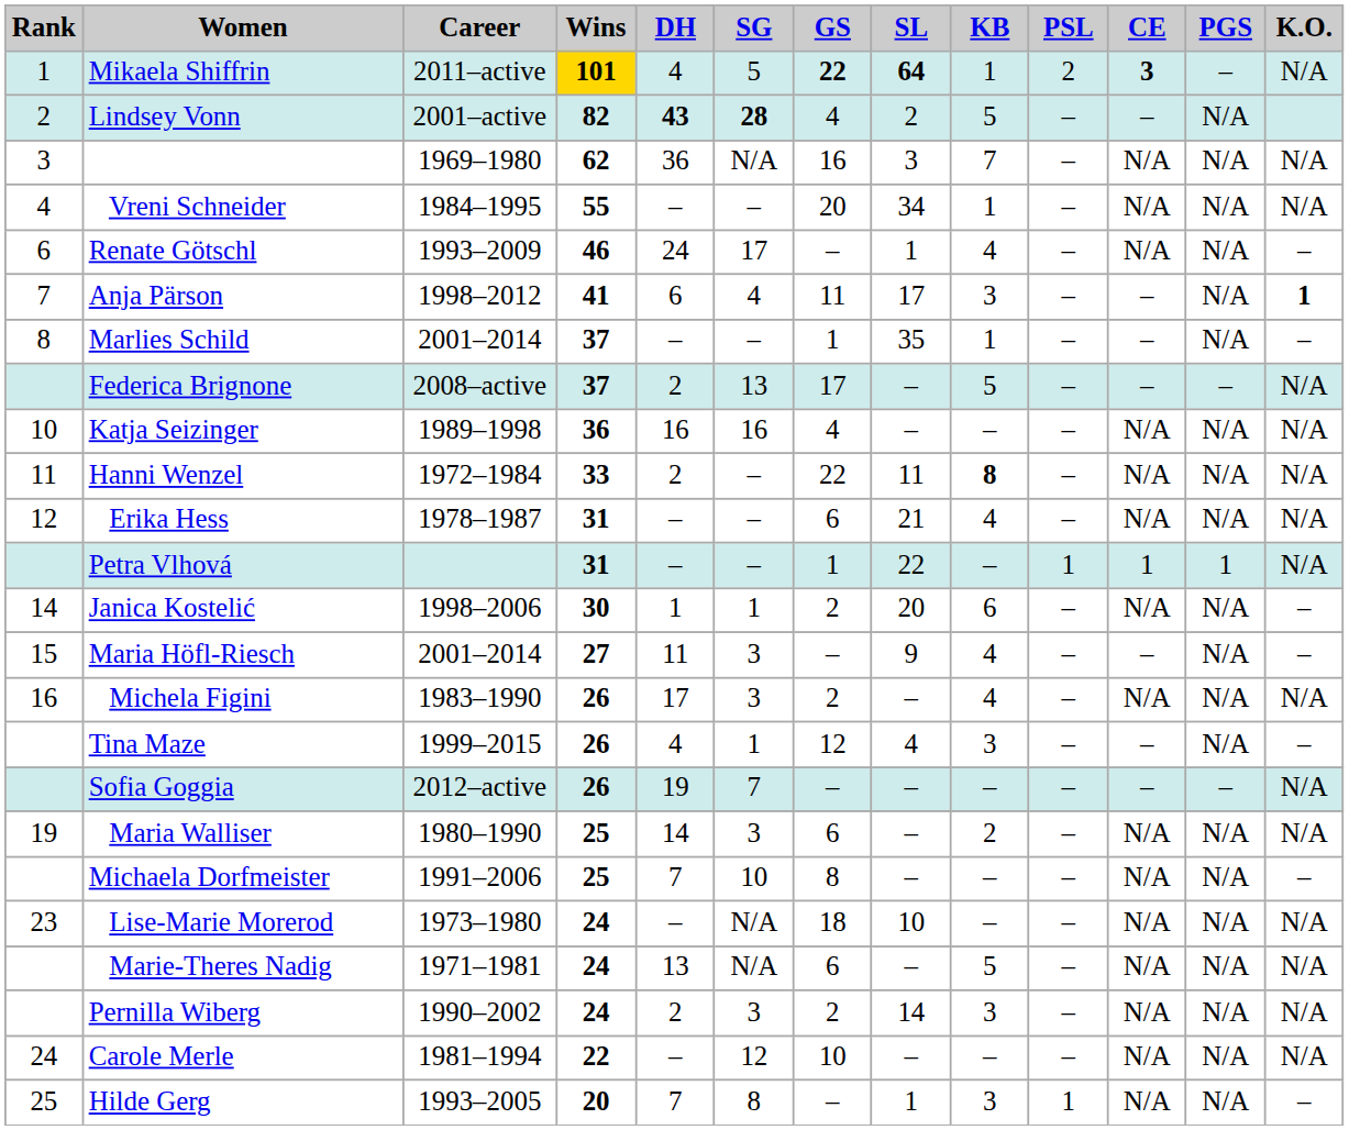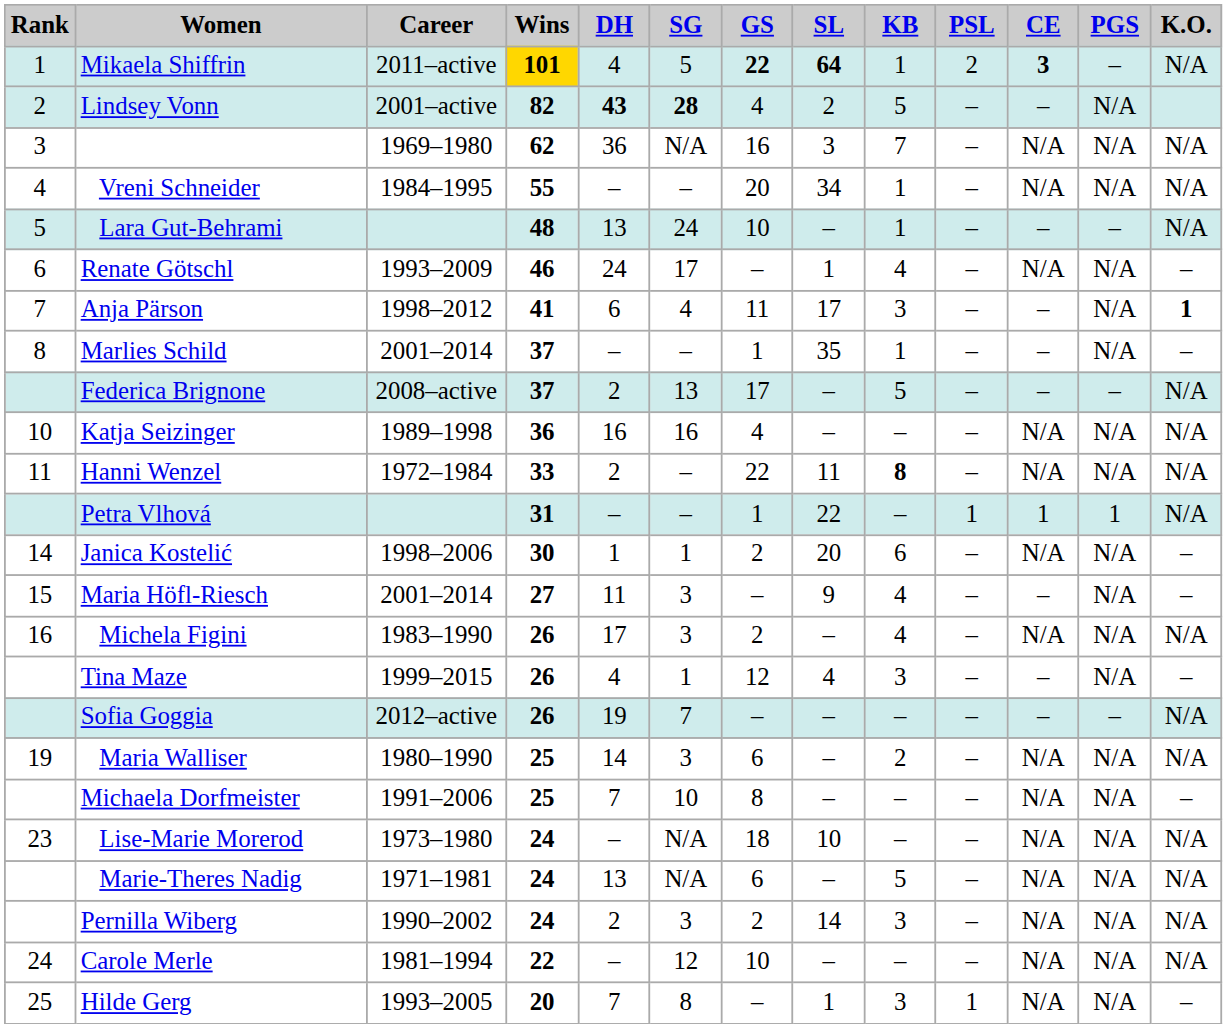+ row: 5 | Lara Gut-Behrami | 48 | 13 | 24 | 10 | – | 1 | – | – | – | N/A
- row: 12 | Erika Hess | 1978–1987 | 31 | – | – | 6 | 21 | 4 | – | N/A | N/A | N/A
